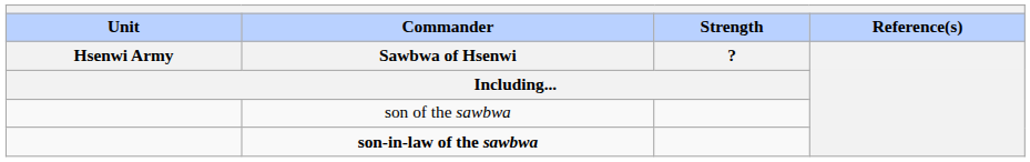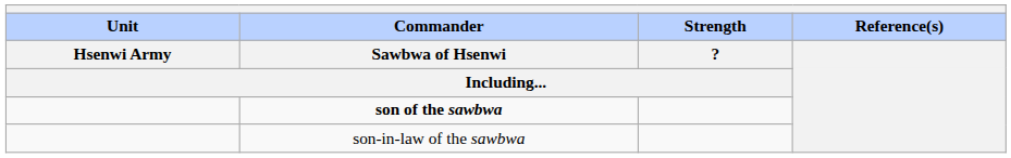son of the sawbwa | Commander / Sawbwa of Hsenwi / Including...: normal -> bold
son-in-law of the sawbwa | Commander / Sawbwa of Hsenwi / Including...: bold -> normal
